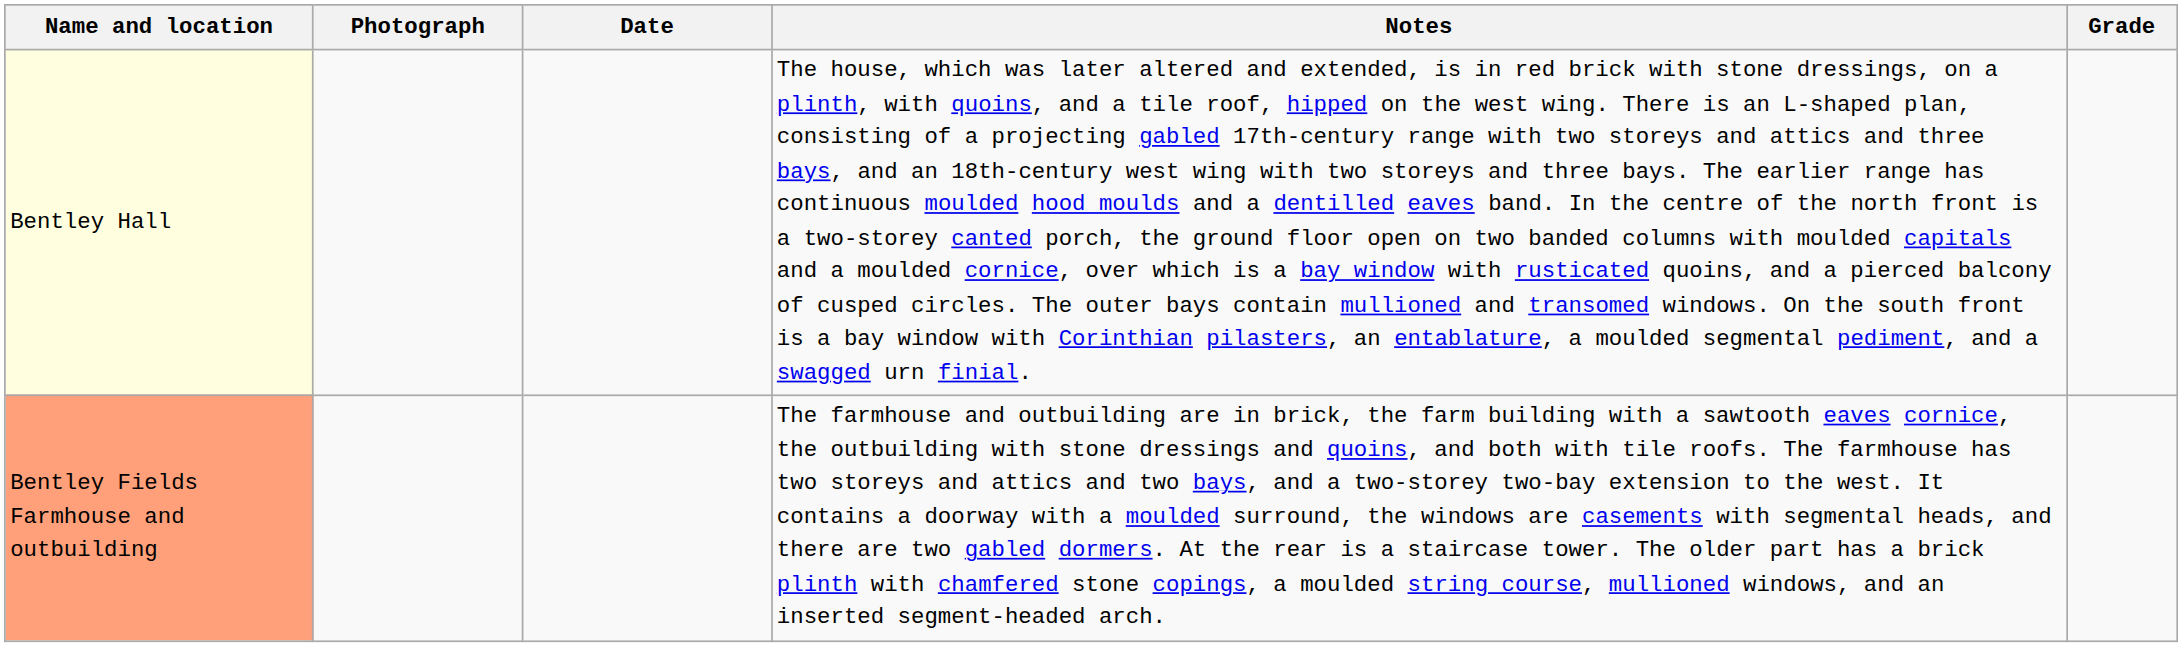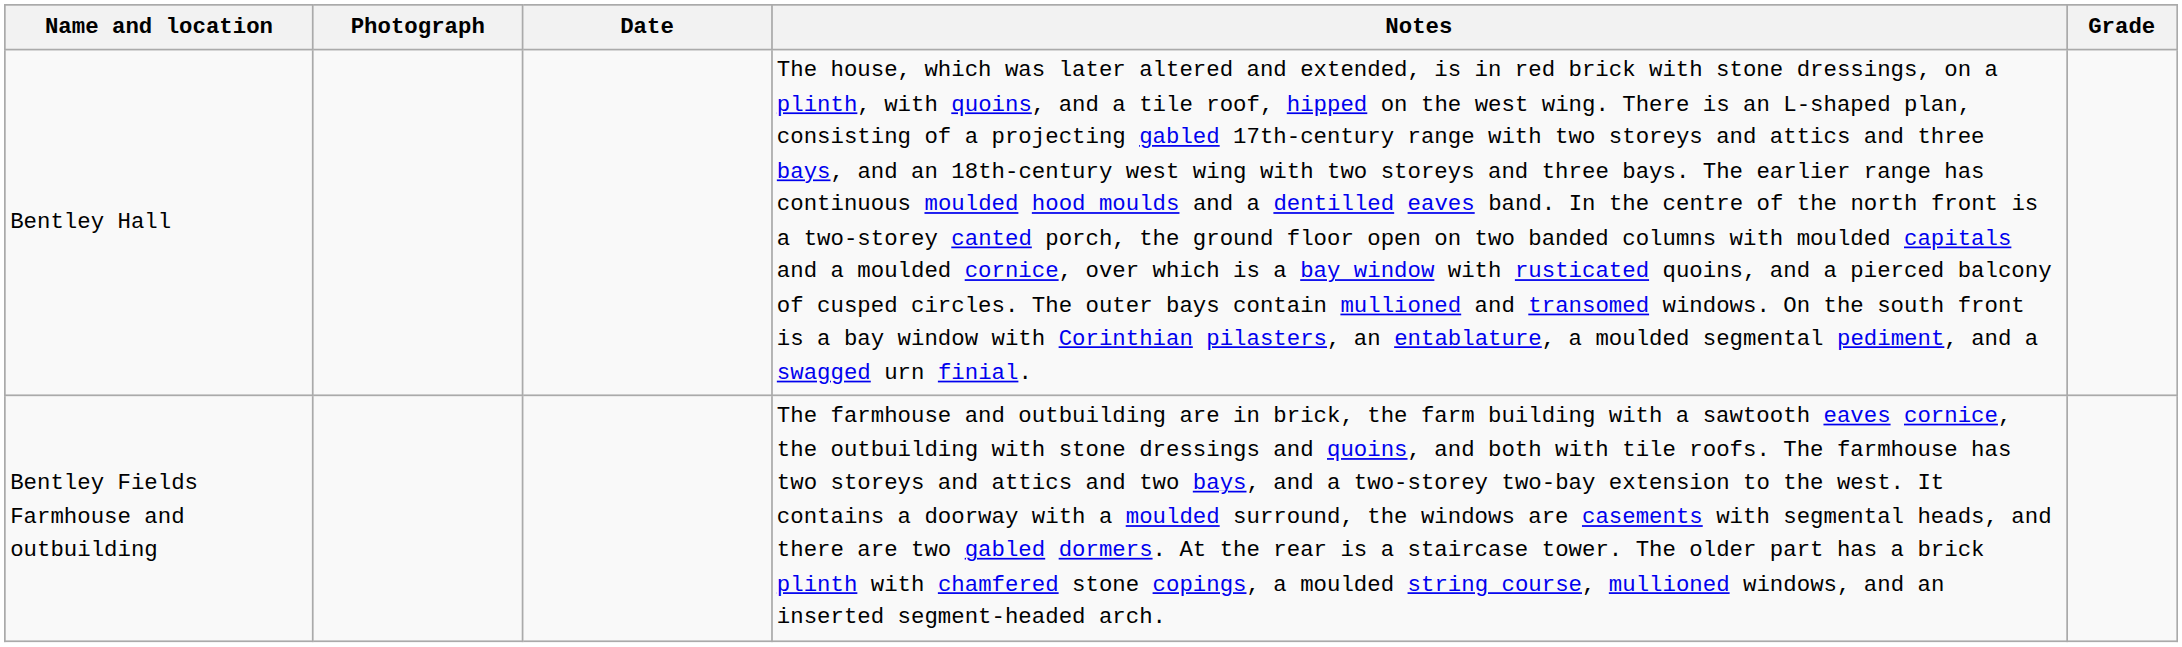Bentley Hall | Name and location: lightyellow background -> no background
Bentley Fields Farmhouse and outbuilding | Name and location: lightsalmon background -> no background
